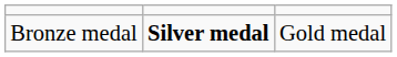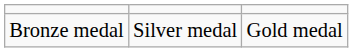Bronze medal | column 2: bold -> normal
